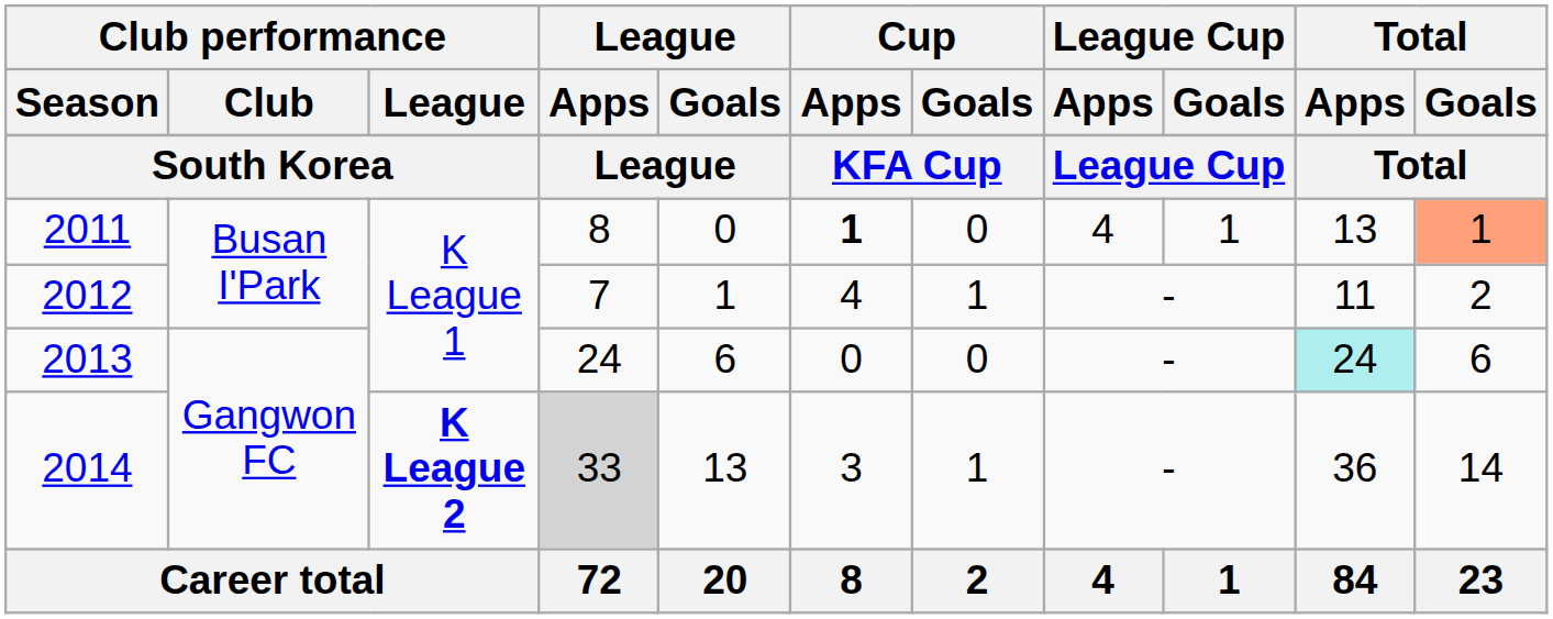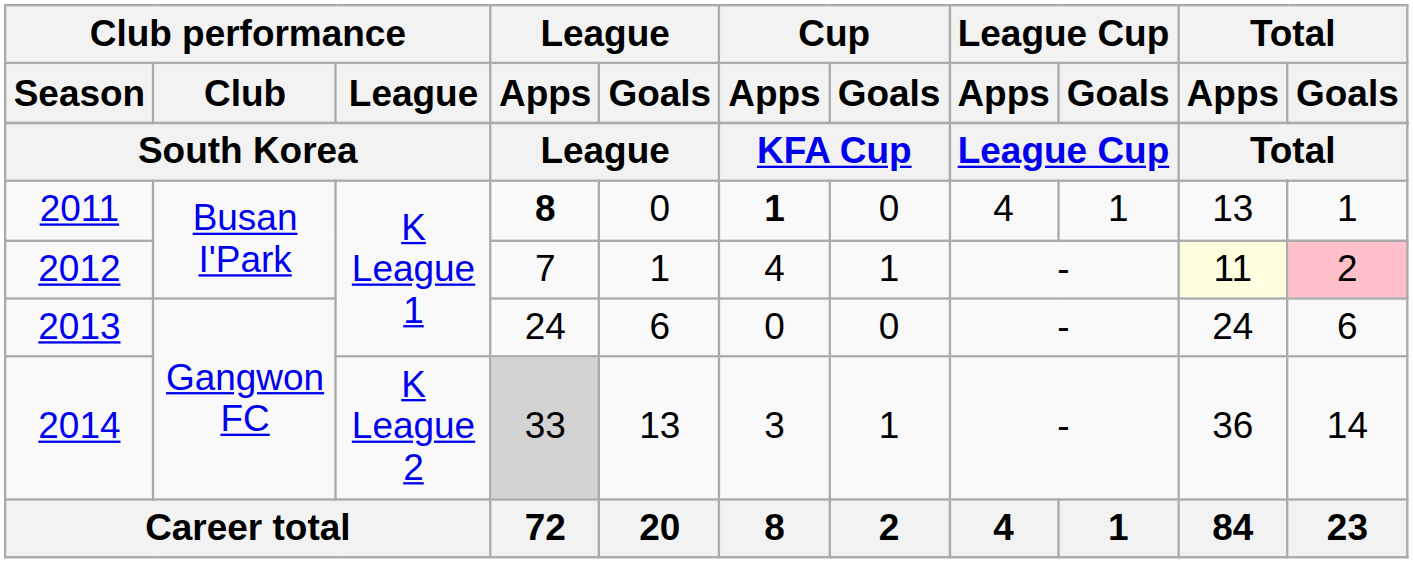2011 | League / Apps: normal -> bold
2011 | Total / Goals: lightsalmon background -> no background
2012 | Total / Apps: no background -> lightyellow background
2012 | Total / Goals: no background -> pink background
2013 | Total / Apps: paleturquoise background -> no background
2014 | Club performance / League: bold -> normal
